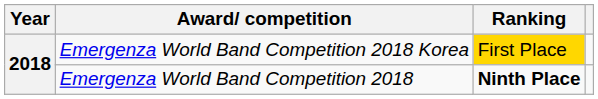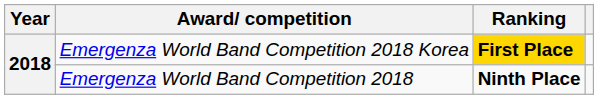Emergenza World Band Competition 2018 Korea | Ranking: normal -> bold
